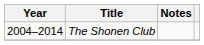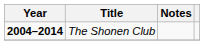The Shonen Club | Year: normal -> bold
